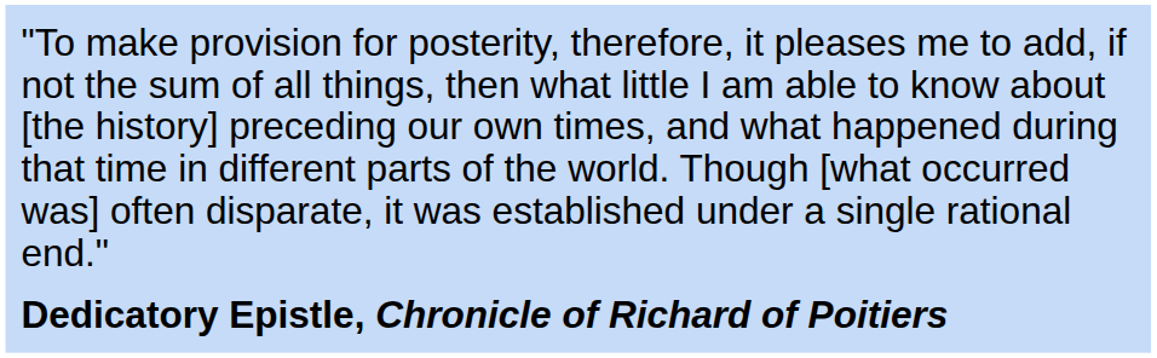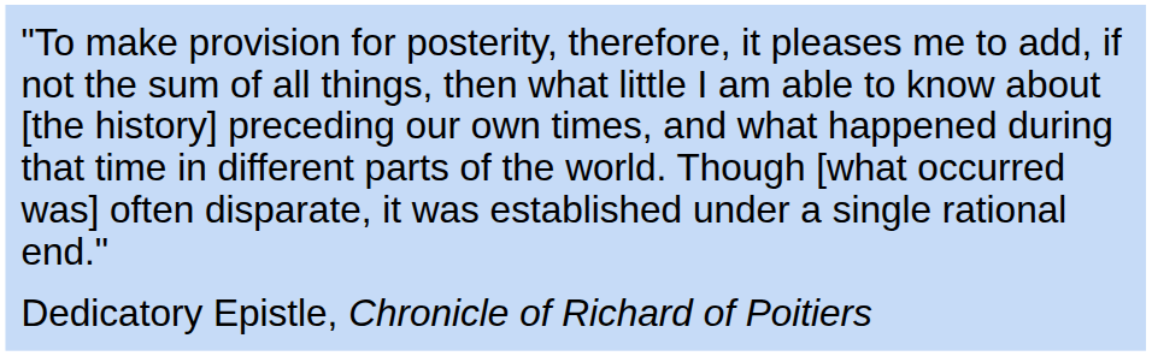row 2 | column 1: bold -> normal
